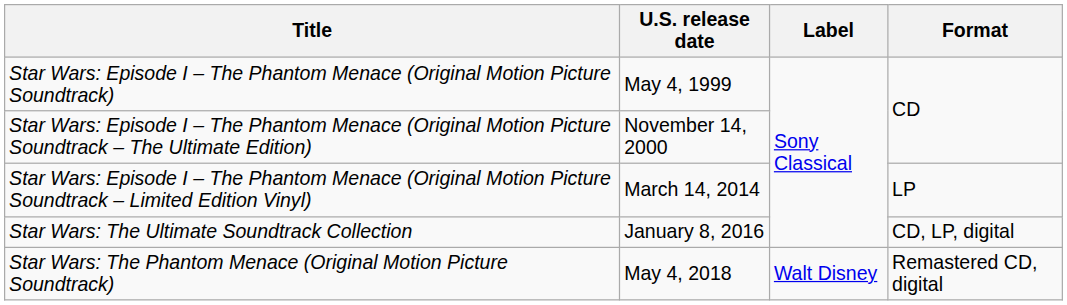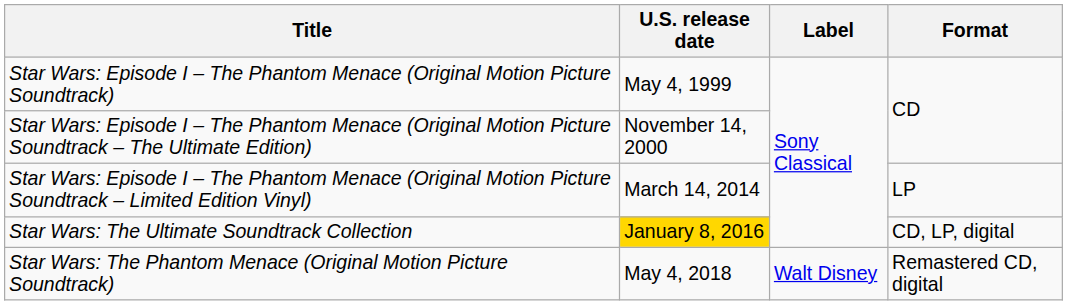Star Wars: The Ultimate Soundtrack Collection | U.S. release date: no background -> gold background
